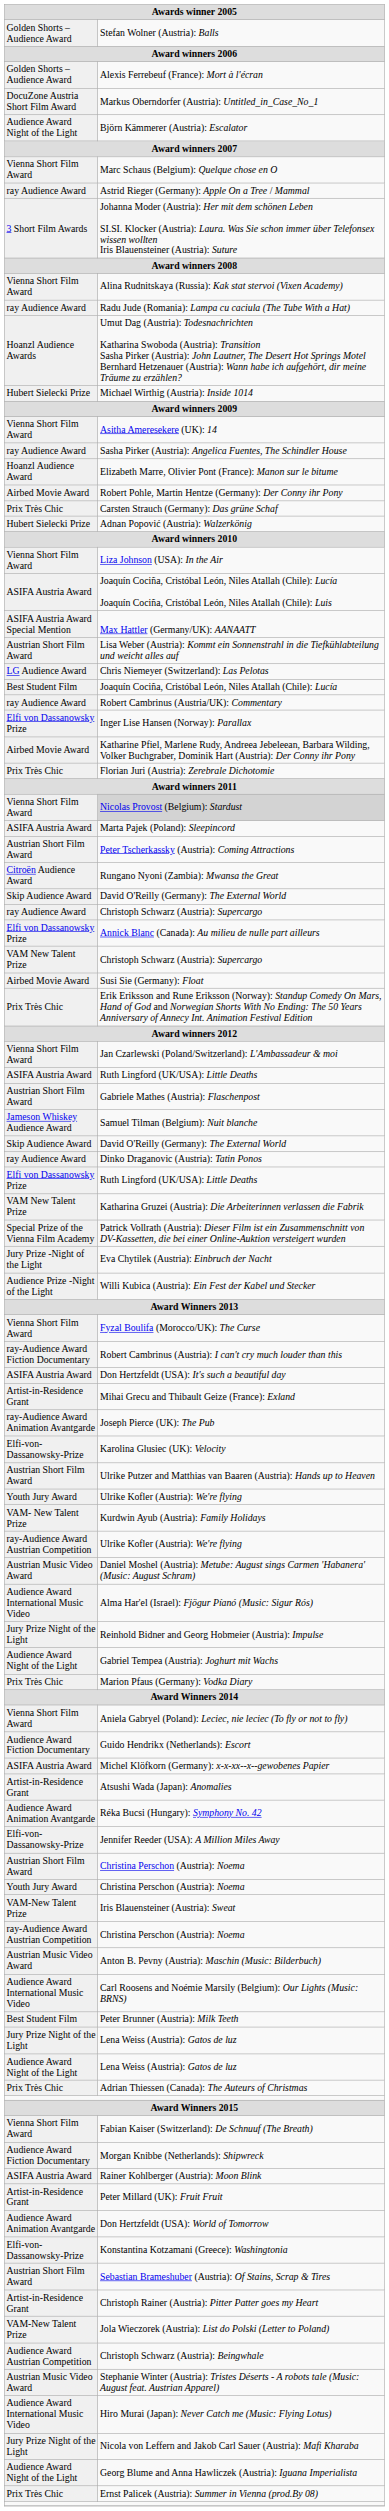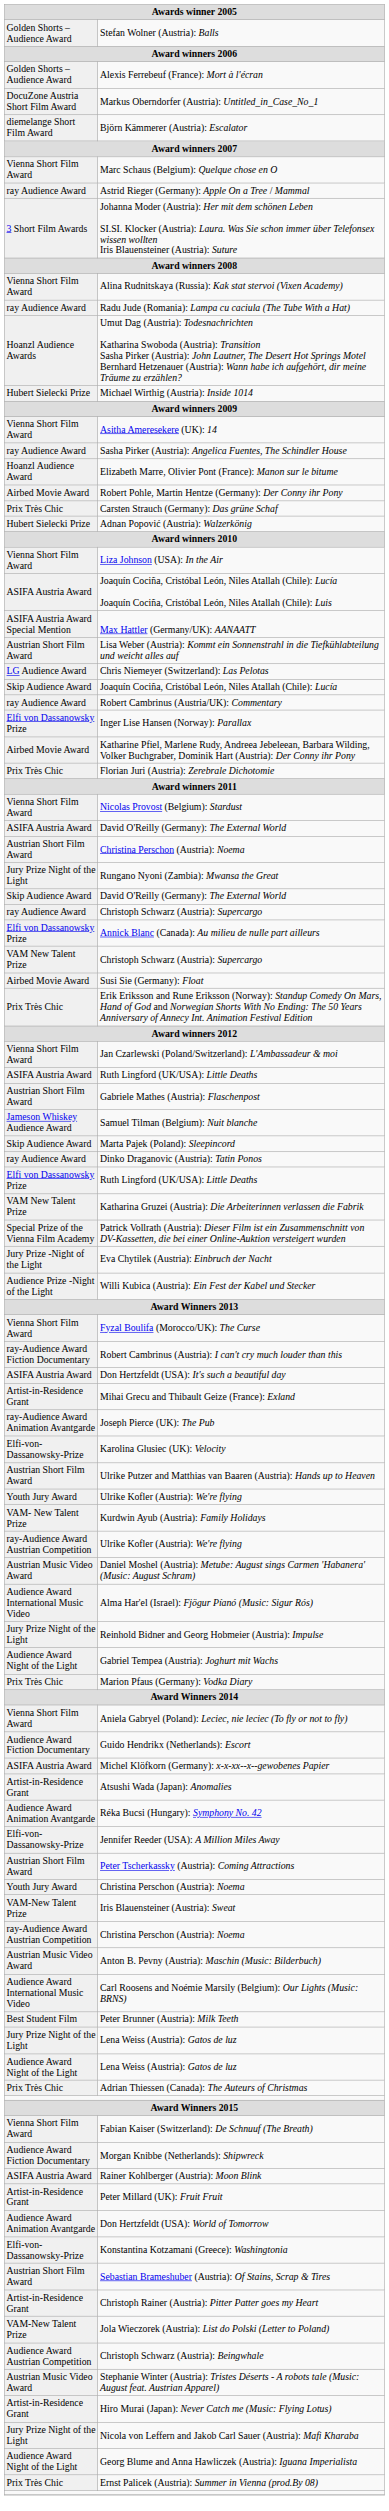row 6 | column 1: Audience Award Night of the Light -> diemelange Short Film Award
row 29 | column 1: Best Student Film -> Skip Audience Award
row 35 | column 2: lightgrey background -> no background
row 36 | column 2: Marta Pajek (Poland): Sleepincord -> David O'Reilly (Germany): The External World
row 37 | column 2: Peter Tscherkassky (Austria): Coming Attractions -> Christina Perschon (Austria): Noema
row 38 | column 1: Citroën Audience Award -> Jury Prize Night of the Light
row 50 | column 2: David O'Reilly (Germany): The External World -> Marta Pajek (Poland): Sleepincord
row 80 | column 2: Christina Perschon (Austria): Noema -> Peter Tscherkassky (Austria): Coming Attractions
row 103 | column 1: Audience Award International Music Video -> Artist-in-Residence Grant
